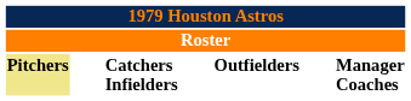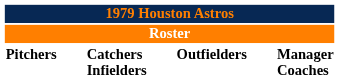Pitchers | column 1: khaki background -> no background
